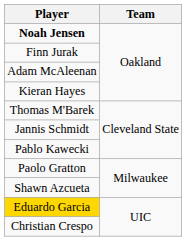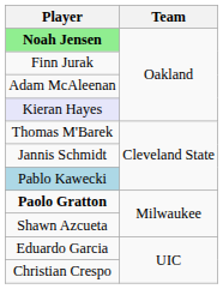Noah Jensen | Player: no background -> lightgreen background
Kieran Hayes | Player: no background -> lavender background
Pablo Kawecki | Player: no background -> lightblue background
Paolo Gratton | Player: normal -> bold
Eduardo Garcia | Player: gold background -> no background
